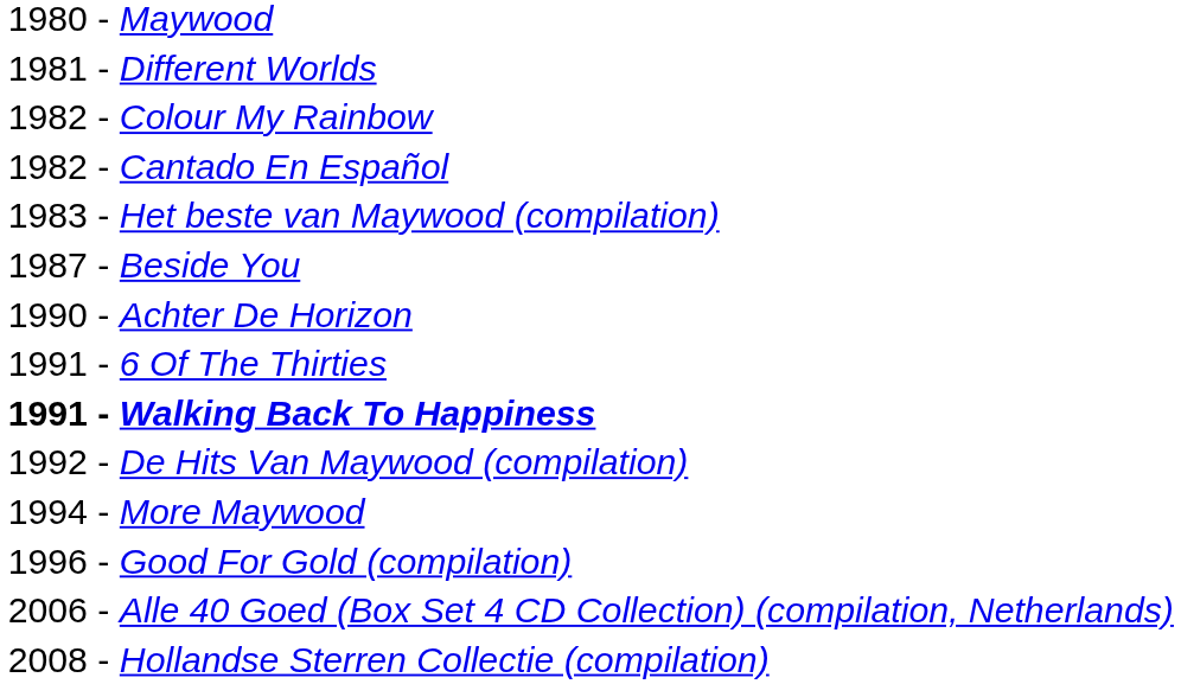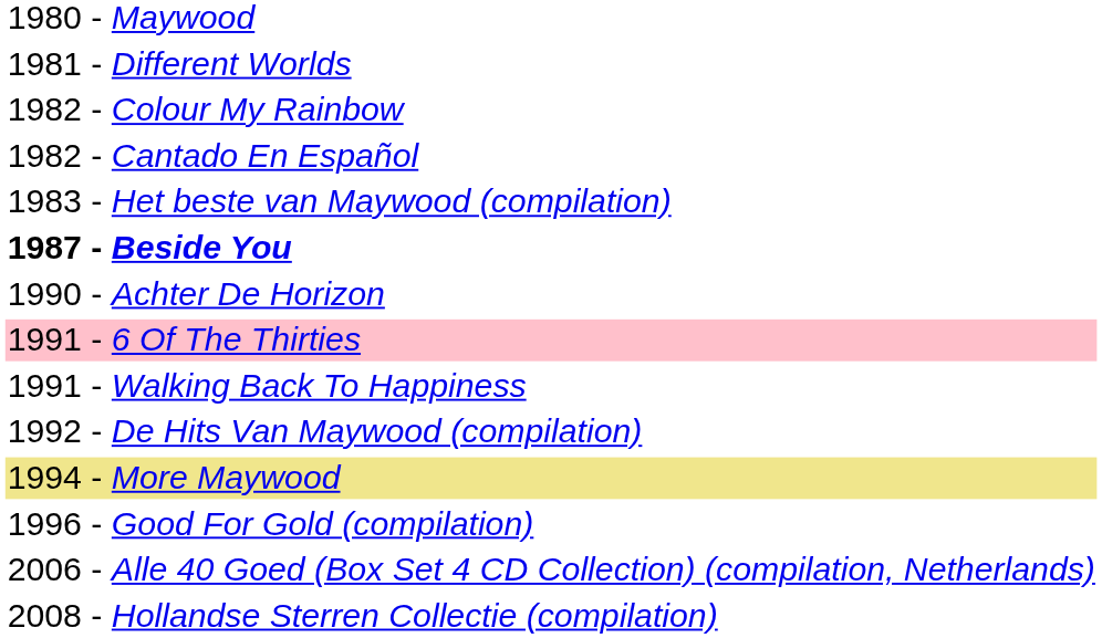row 6 | column 1: normal -> bold
row 8 | column 1: no background -> pink background
row 9 | column 1: bold -> normal
row 11 | column 1: no background -> khaki background
